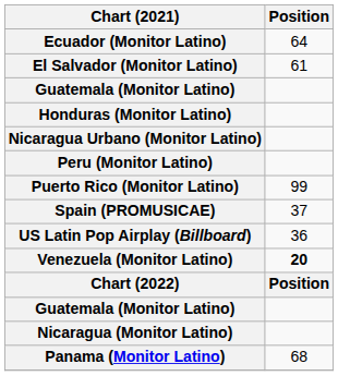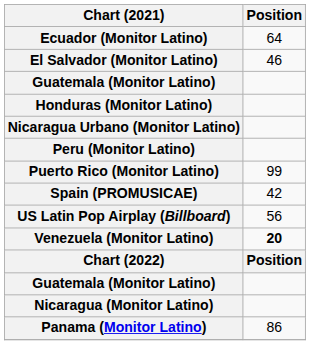row 3 | Position: 61 -> 46
row 9 | Position: 37 -> 42
row 10 | Position: 36 -> 56
row 15 | Position: 68 -> 86
